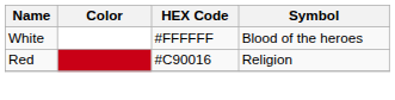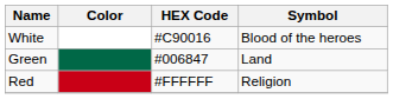White | HEX Code: #FFFFFF -> #C90016
+ row: Green | #006847 | Land
Red | HEX Code: #C90016 -> #FFFFFF
